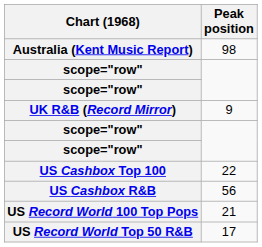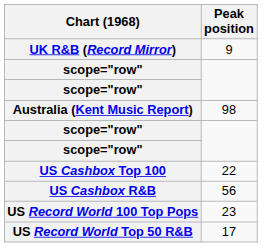rows swapped: Australia (Kent Music Report) <-> UK R&B (Record Mirror)
US Record World 100 Top Pops | Peak position: 21 -> 23
